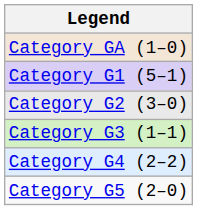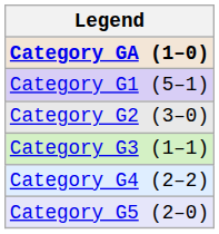row 2 | column 1: normal -> bold
row 7 | column 1: no background -> lavender background
